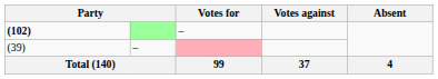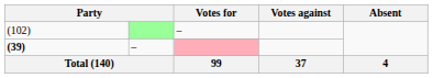(102) | column 1: bold -> normal
(39) | column 1: normal -> bold
